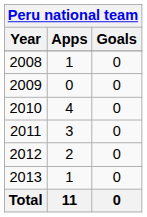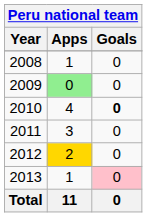2009 | Apps: no background -> lightgreen background
2010 | Goals: normal -> bold
2012 | Apps: no background -> gold background
2013 | Goals: no background -> pink background
